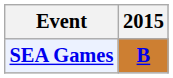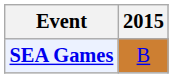SEA Games | 2015: bold -> normal
